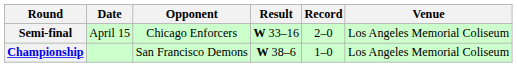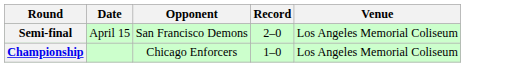- column: Result | W 33–16 | W 38–6
Semi-final | Opponent: Chicago Enforcers -> San Francisco Demons
Championship | Opponent: San Francisco Demons -> Chicago Enforcers
